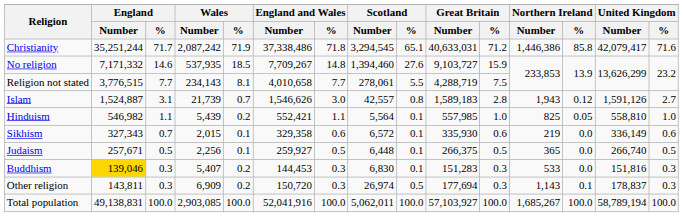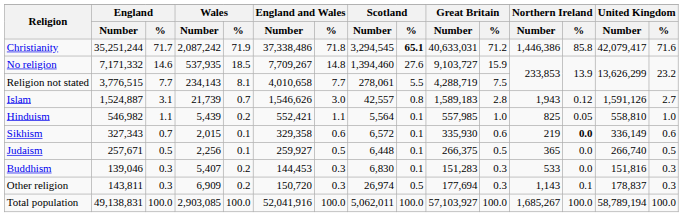Christianity | Scotland / %: normal -> bold
Sikhism | Northern Ireland / %: normal -> bold
Buddhism | England / Number: gold background -> no background
